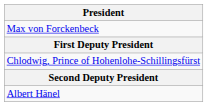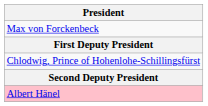row 6 | column 1: no background -> pink background
